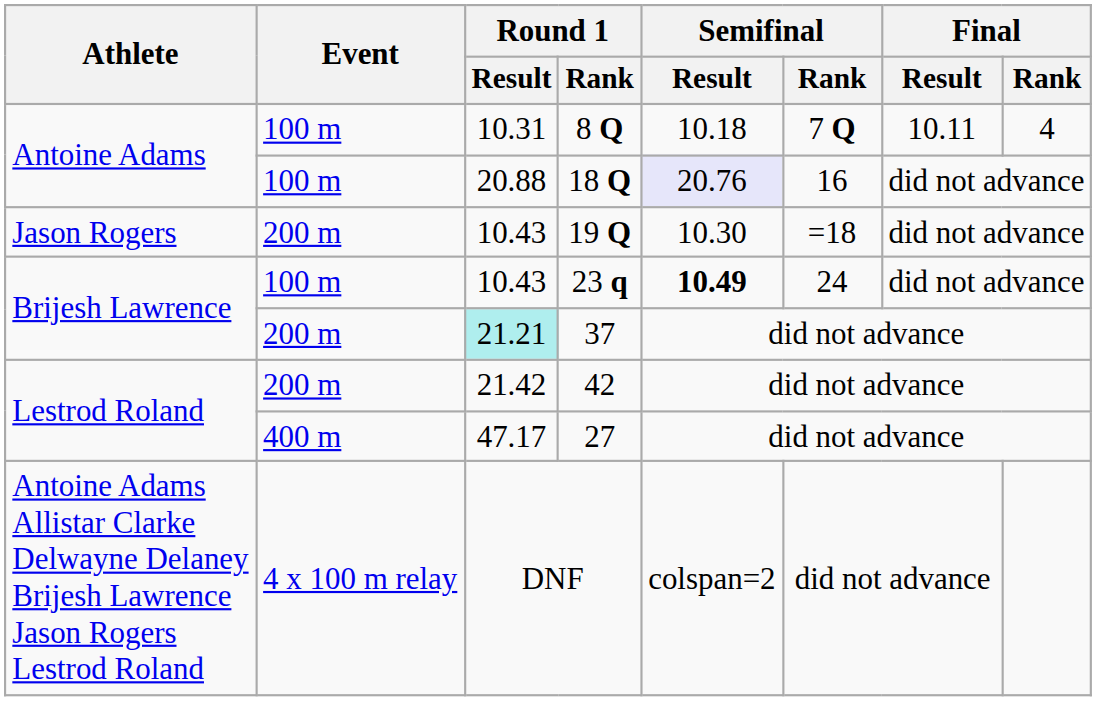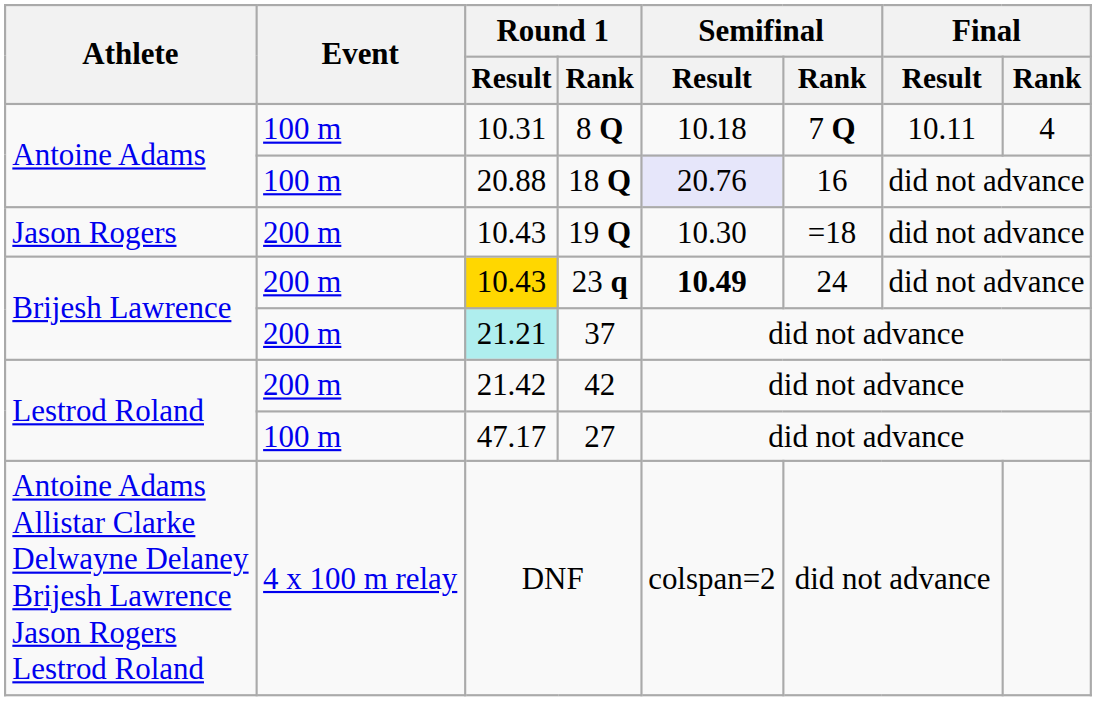23 q | Event: 100 m -> 200 m
23 q | Round 1 / Result: no background -> gold background
27 | Event: 400 m -> 100 m
